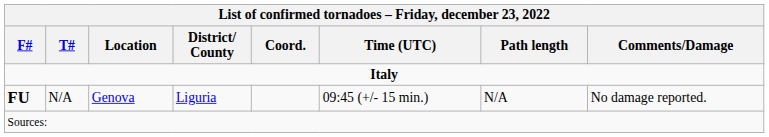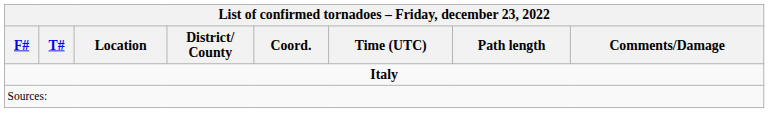- row: FU | N/A | Genova | Liguria | 09:45 (+/- 15 min.) | N/A | No damage reported.
